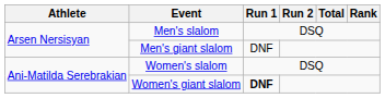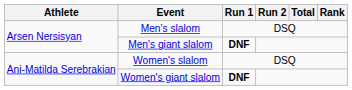Men's giant slalom | Run 1: normal -> bold
